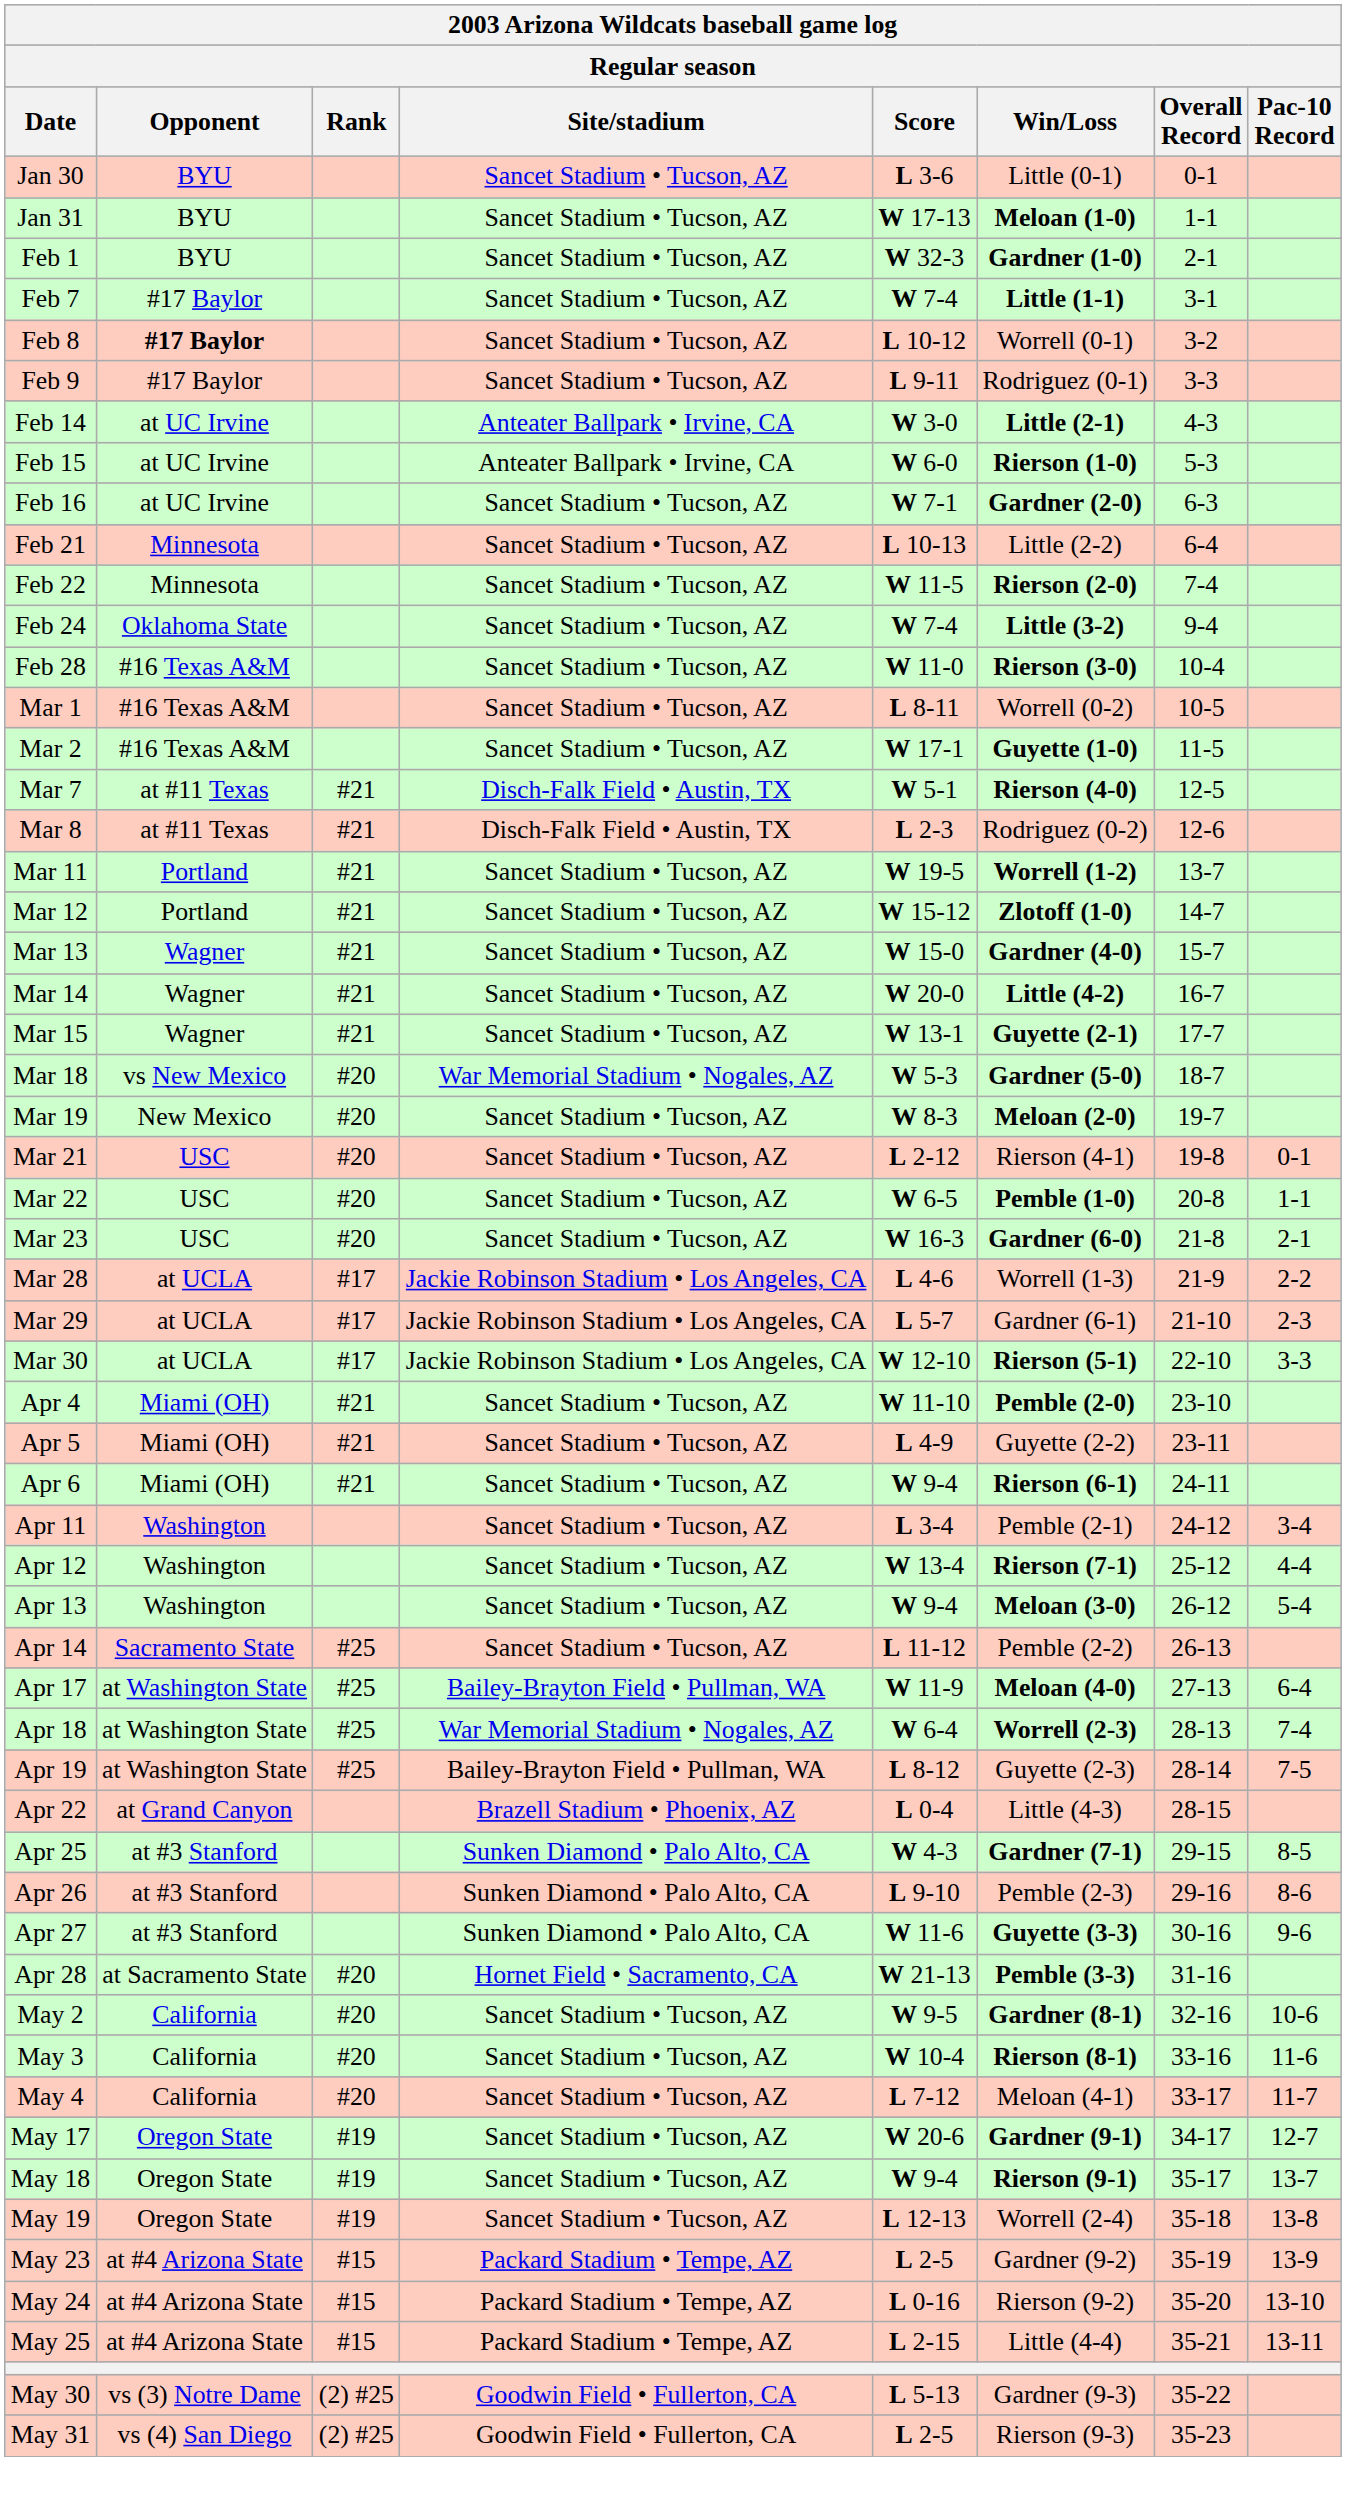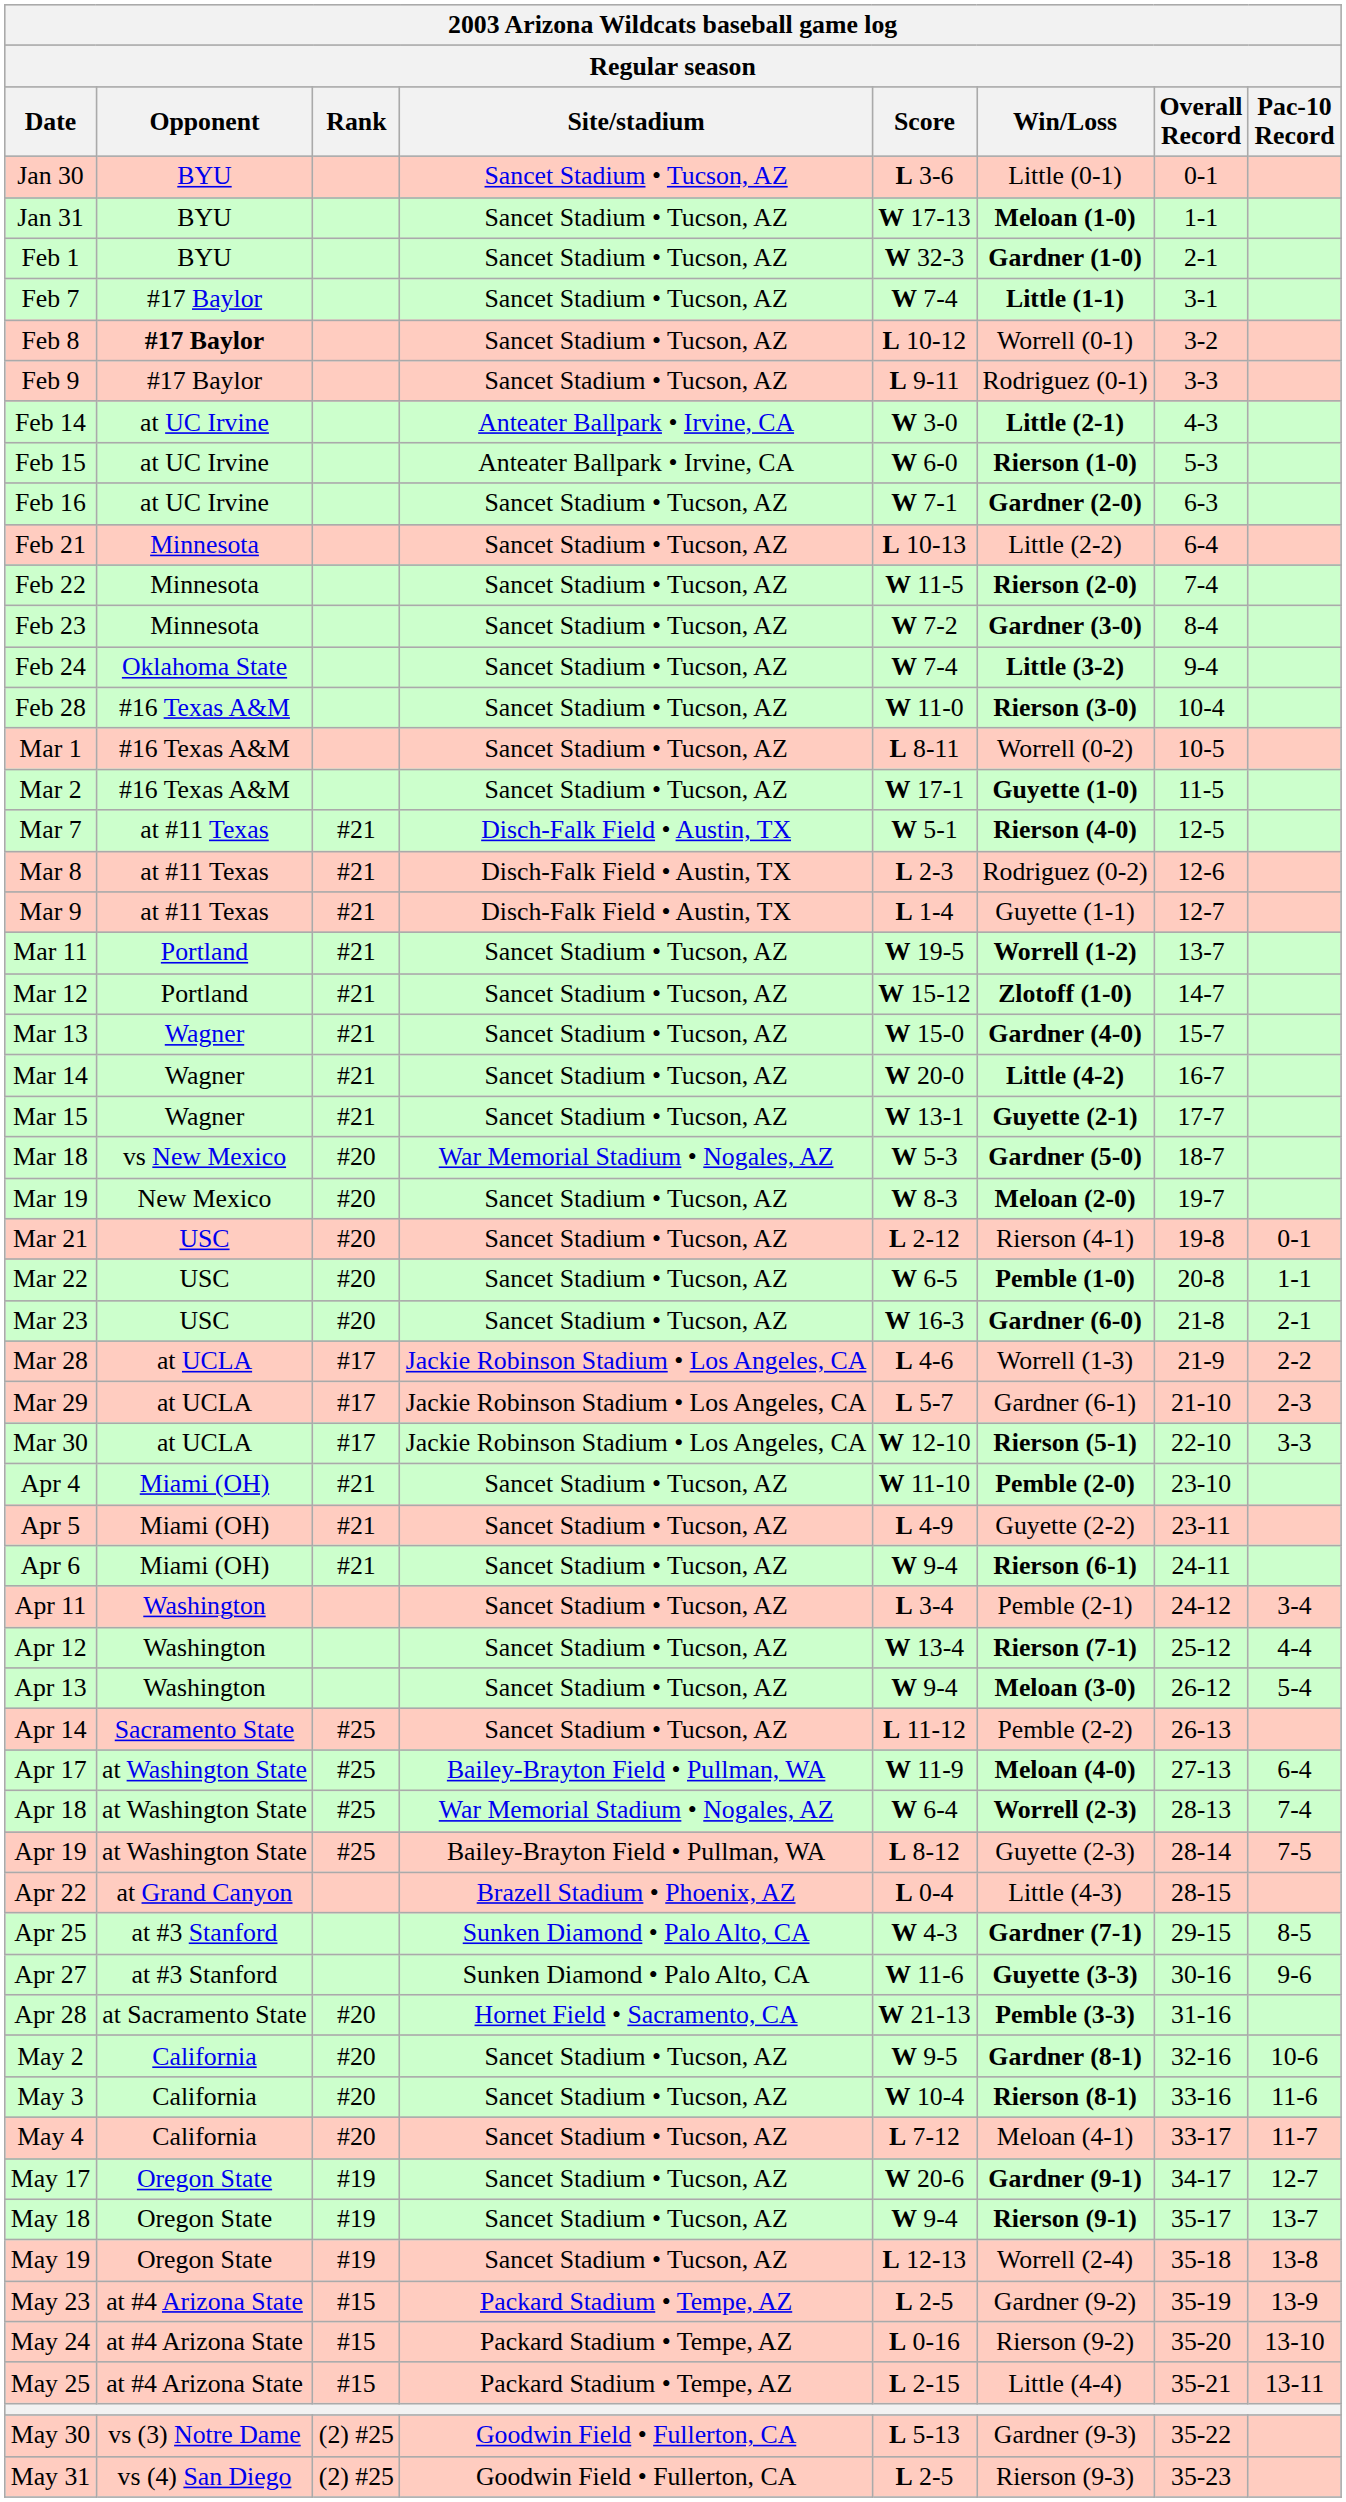+ row: Feb 23 | Minnesota | Sancet Stadium • Tucson, AZ | W 7-2 | Gardner (3-0) | 8-4
+ row: Mar 9 | at #11 Texas | #21 | Disch-Falk Field • Austin, TX | L 1-4 | Guyette (1-1) | 12-7
- row: Apr 26 | at #3 Stanford | Sunken Diamond • Palo Alto, CA | L 9-10 | Pemble (2-3) | 29-16 | 8-6
